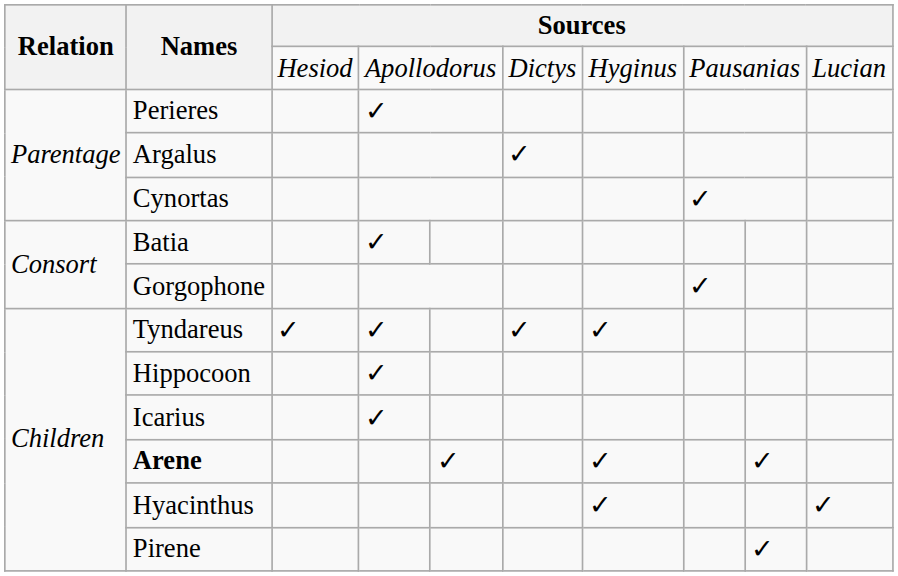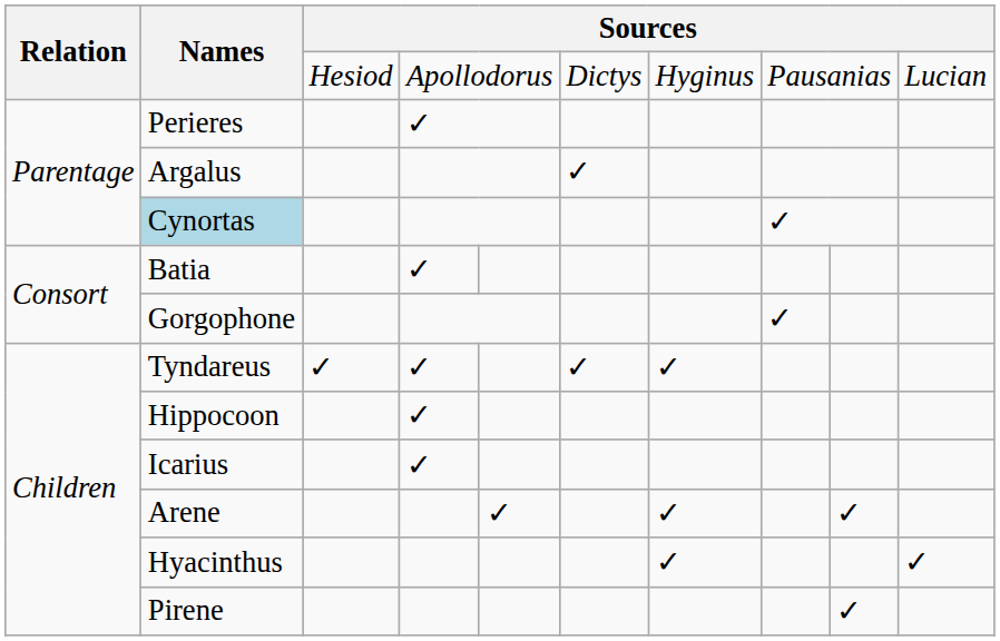Cynortas | Names: no background -> lightblue background
Arene | Names: bold -> normal
